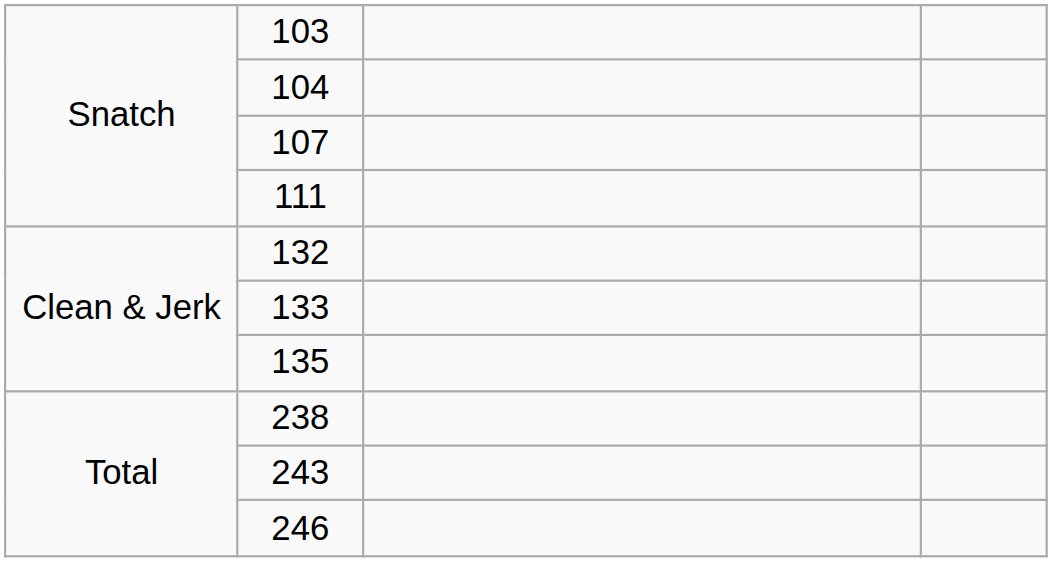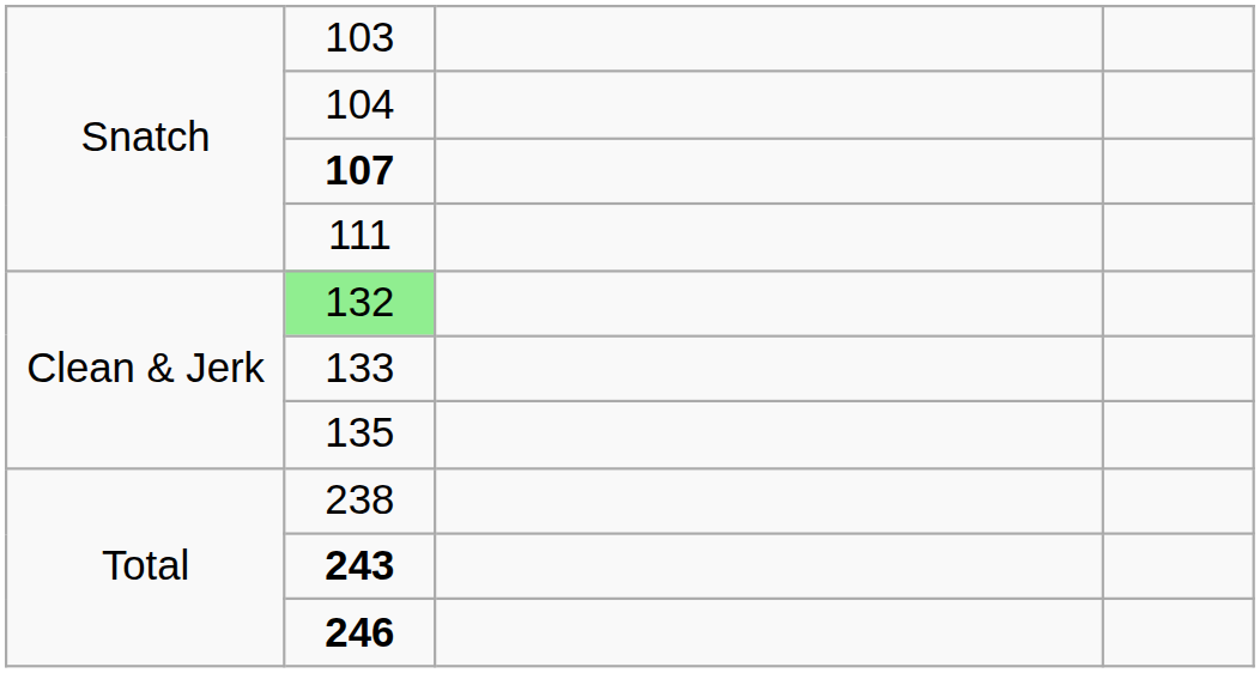107 | column 2: normal -> bold
132 | column 2: no background -> lightgreen background
243 | column 2: normal -> bold
246 | column 2: normal -> bold
